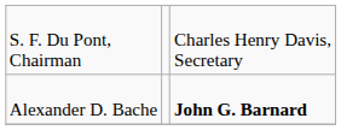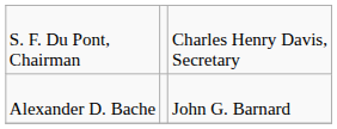Alexander D. Bache | column 3: bold -> normal
